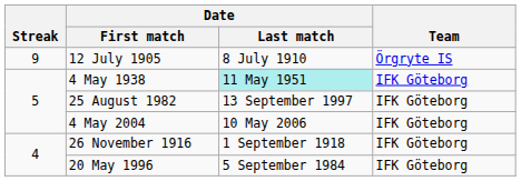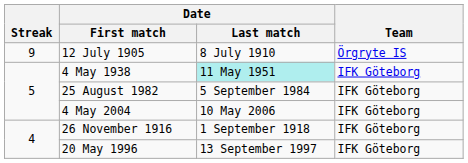25 August 1982 | Date / Last match: 13 September 1997 -> 5 September 1984
20 May 1996 | Date / Last match: 5 September 1984 -> 13 September 1997
